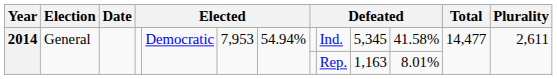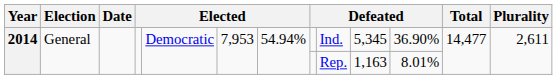row 2 | column 11: 41.58% -> 36.90%
